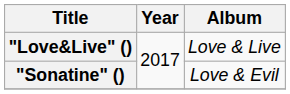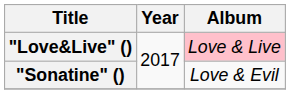"Love&Live" () | Album: no background -> pink background
